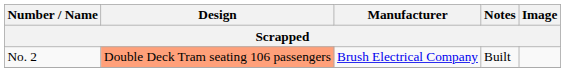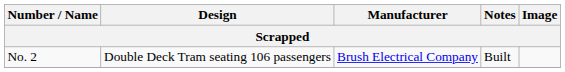No. 2 | Design: lightsalmon background -> no background
